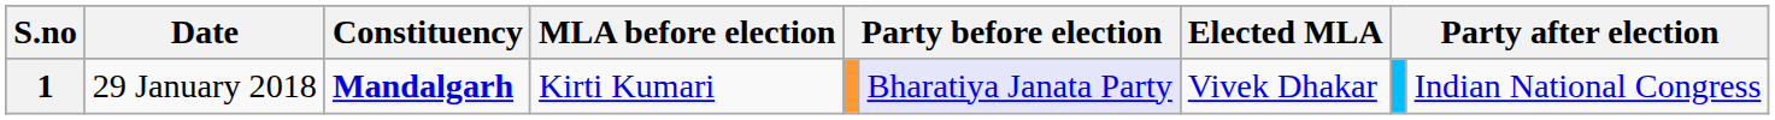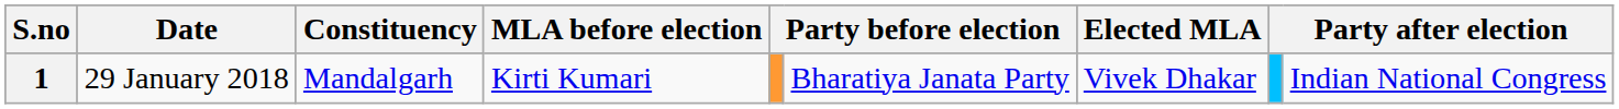1 | Constituency: bold -> normal
1 | column 6: lavender background -> no background
